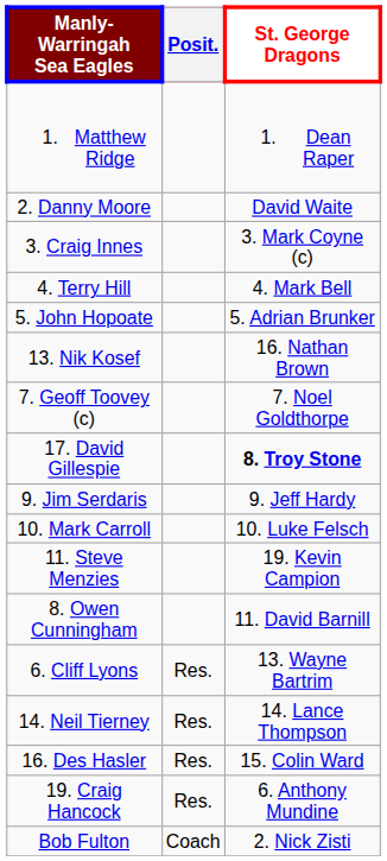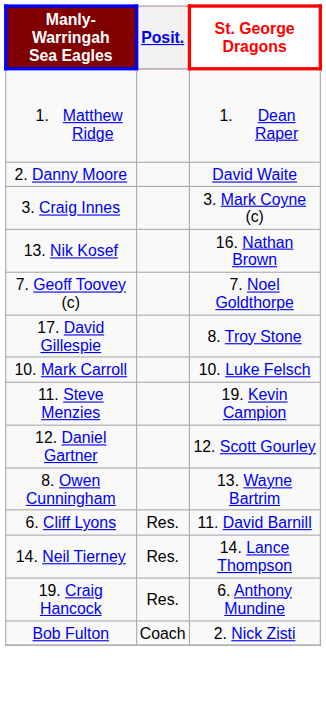- row: 4. Terry Hill | 4. Mark Bell
- row: 5. John Hopoate | 5. Adrian Brunker
17. David Gillespie | St. George Dragons: bold -> normal
- row: 9. Jim Serdaris | 9. Jeff Hardy
+ row: 12. Daniel Gartner | 12. Scott Gourley
8. Owen Cunningham | St. George Dragons: 11. David Barnill -> 13. Wayne Bartrim
6. Cliff Lyons | St. George Dragons: 13. Wayne Bartrim -> 11. David Barnill
- row: 16. Des Hasler | Res. | 15. Colin Ward
